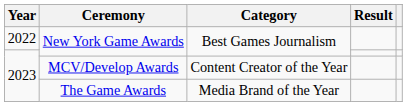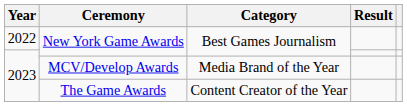MCV/Develop Awards | Category: Content Creator of the Year -> Media Brand of the Year
The Game Awards | Category: Media Brand of the Year -> Content Creator of the Year
